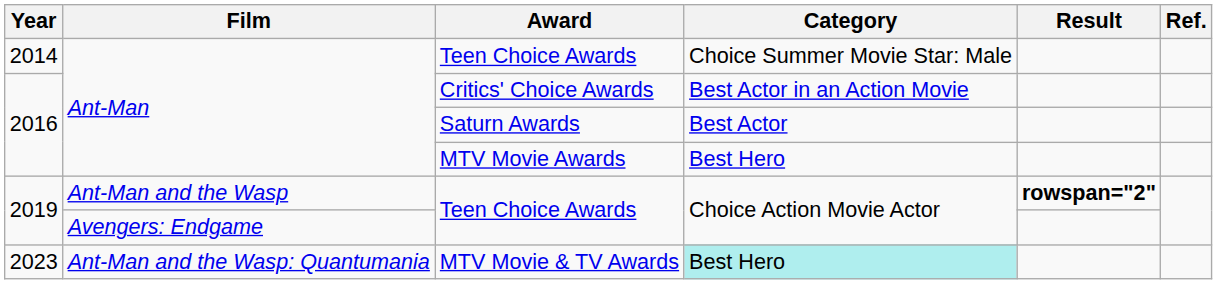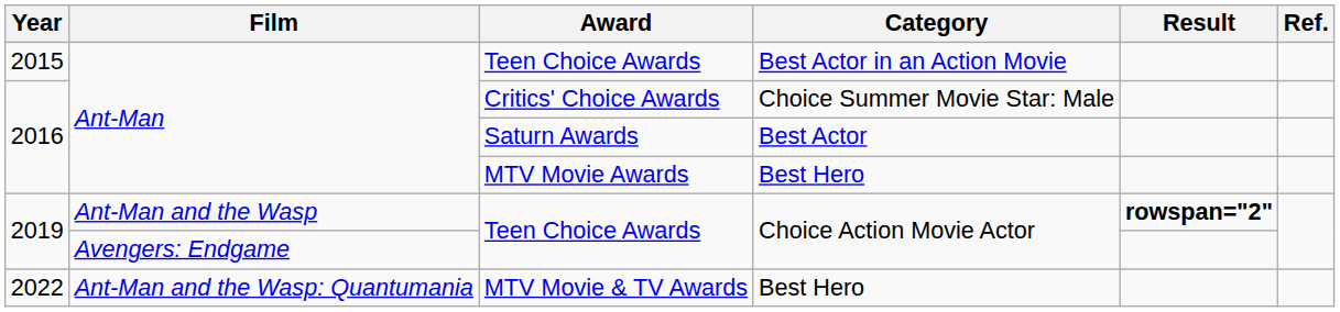Ant-Man / Teen Choice Awards | Year: 2014 -> 2015
Ant-Man / Teen Choice Awards | Category: Choice Summer Movie Star: Male -> Best Actor in an Action Movie
Critics' Choice Awards | Category: Best Actor in an Action Movie -> Choice Summer Movie Star: Male
MTV Movie & TV Awards | Year: 2023 -> 2022
MTV Movie & TV Awards | Category: paleturquoise background -> no background
